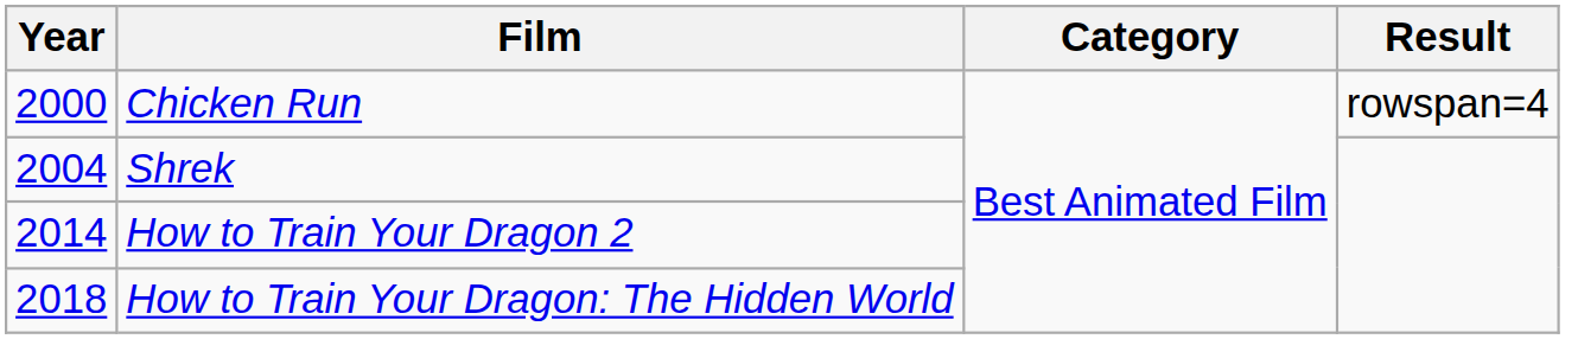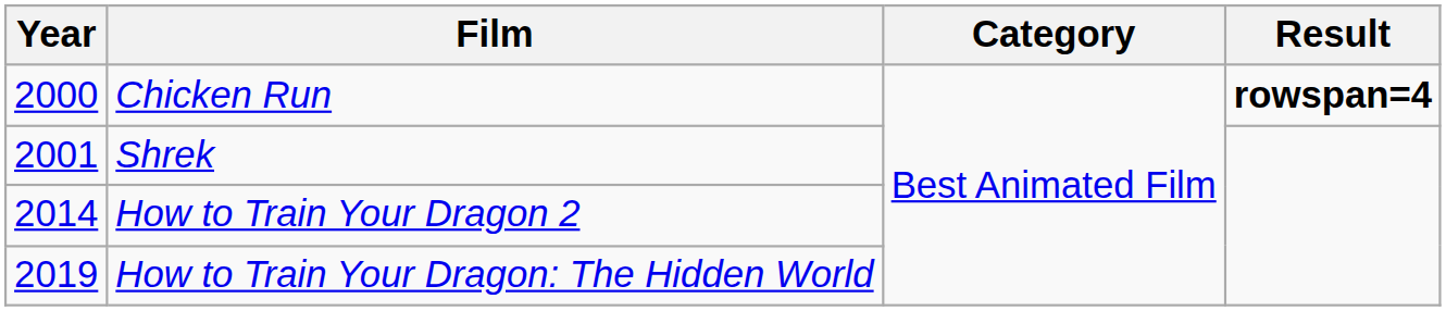Chicken Run | Result: normal -> bold
Shrek | Year: 2004 -> 2001
How to Train Your Dragon: The Hidden World | Year: 2018 -> 2019
